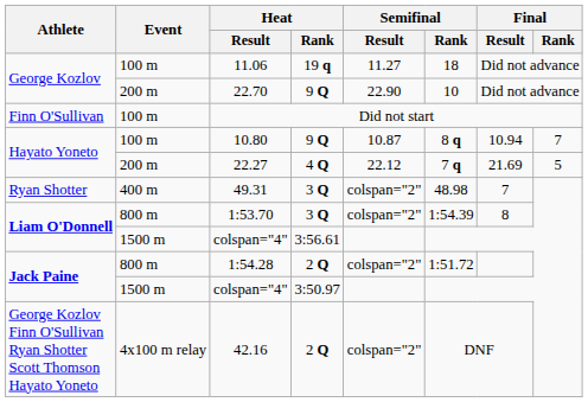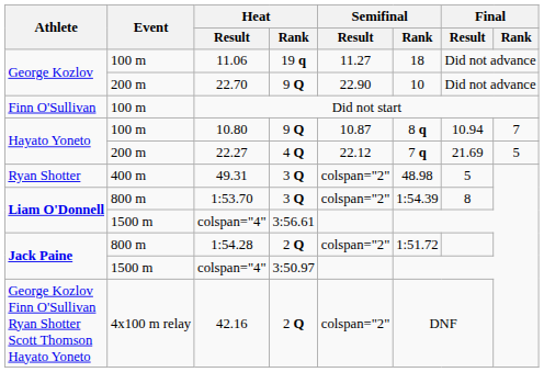49.31 | Final / Result: 7 -> 5
